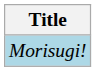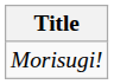row 2 | column 1: lightblue background -> no background
